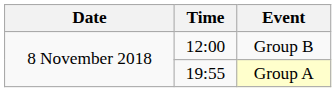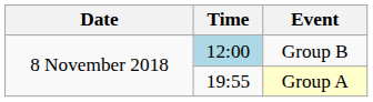Group B | Time: no background -> lightblue background
